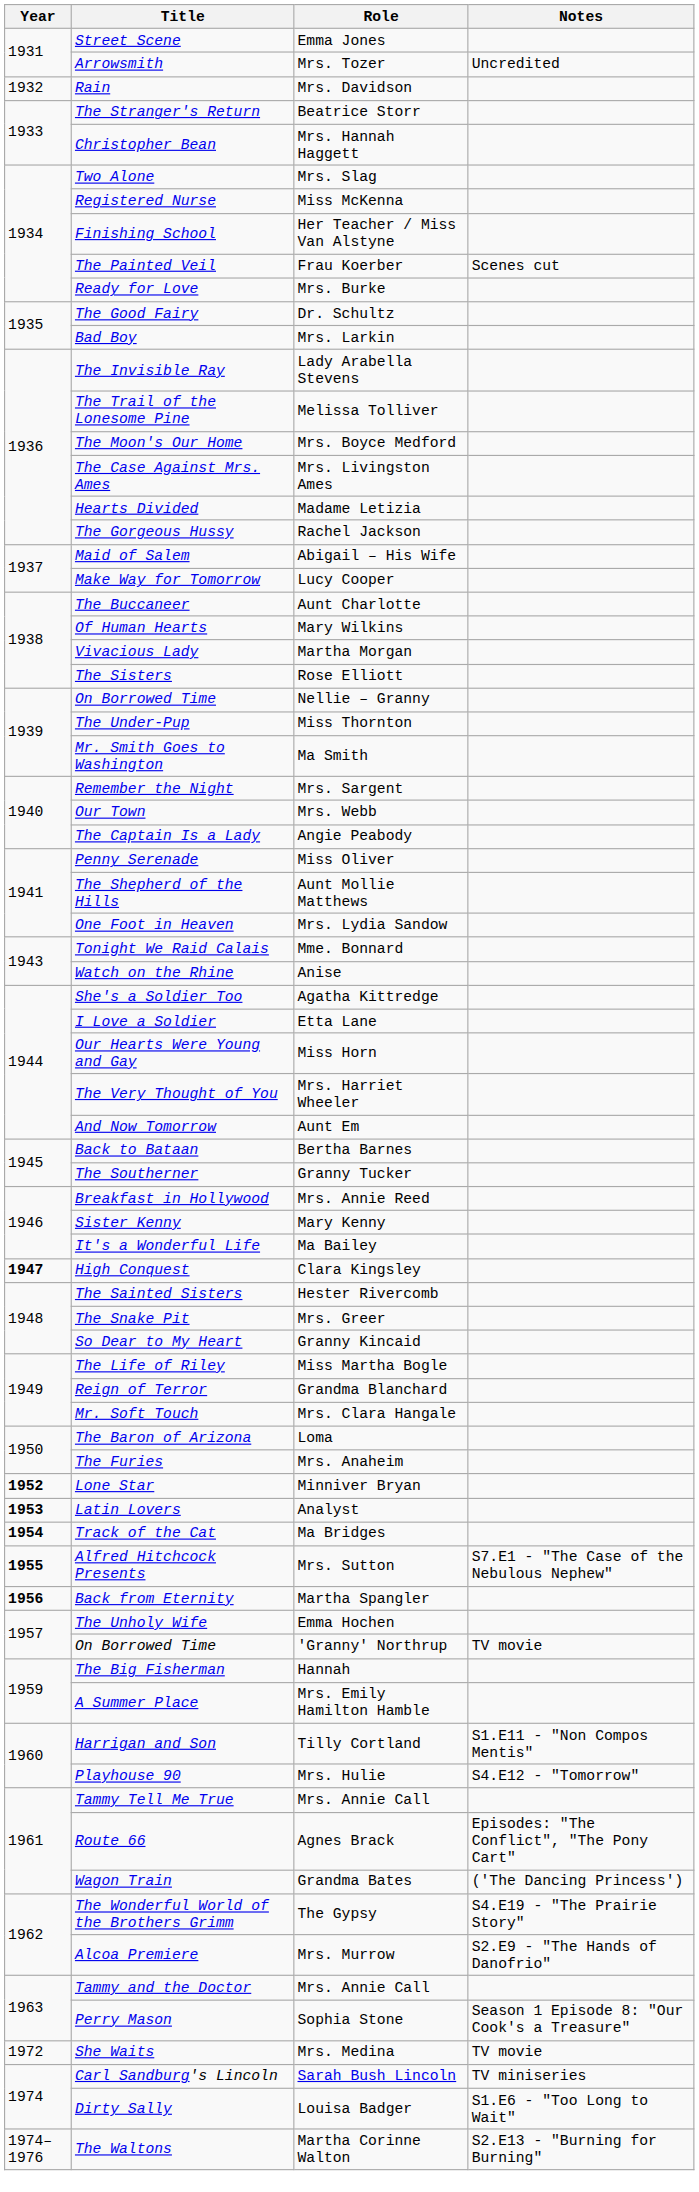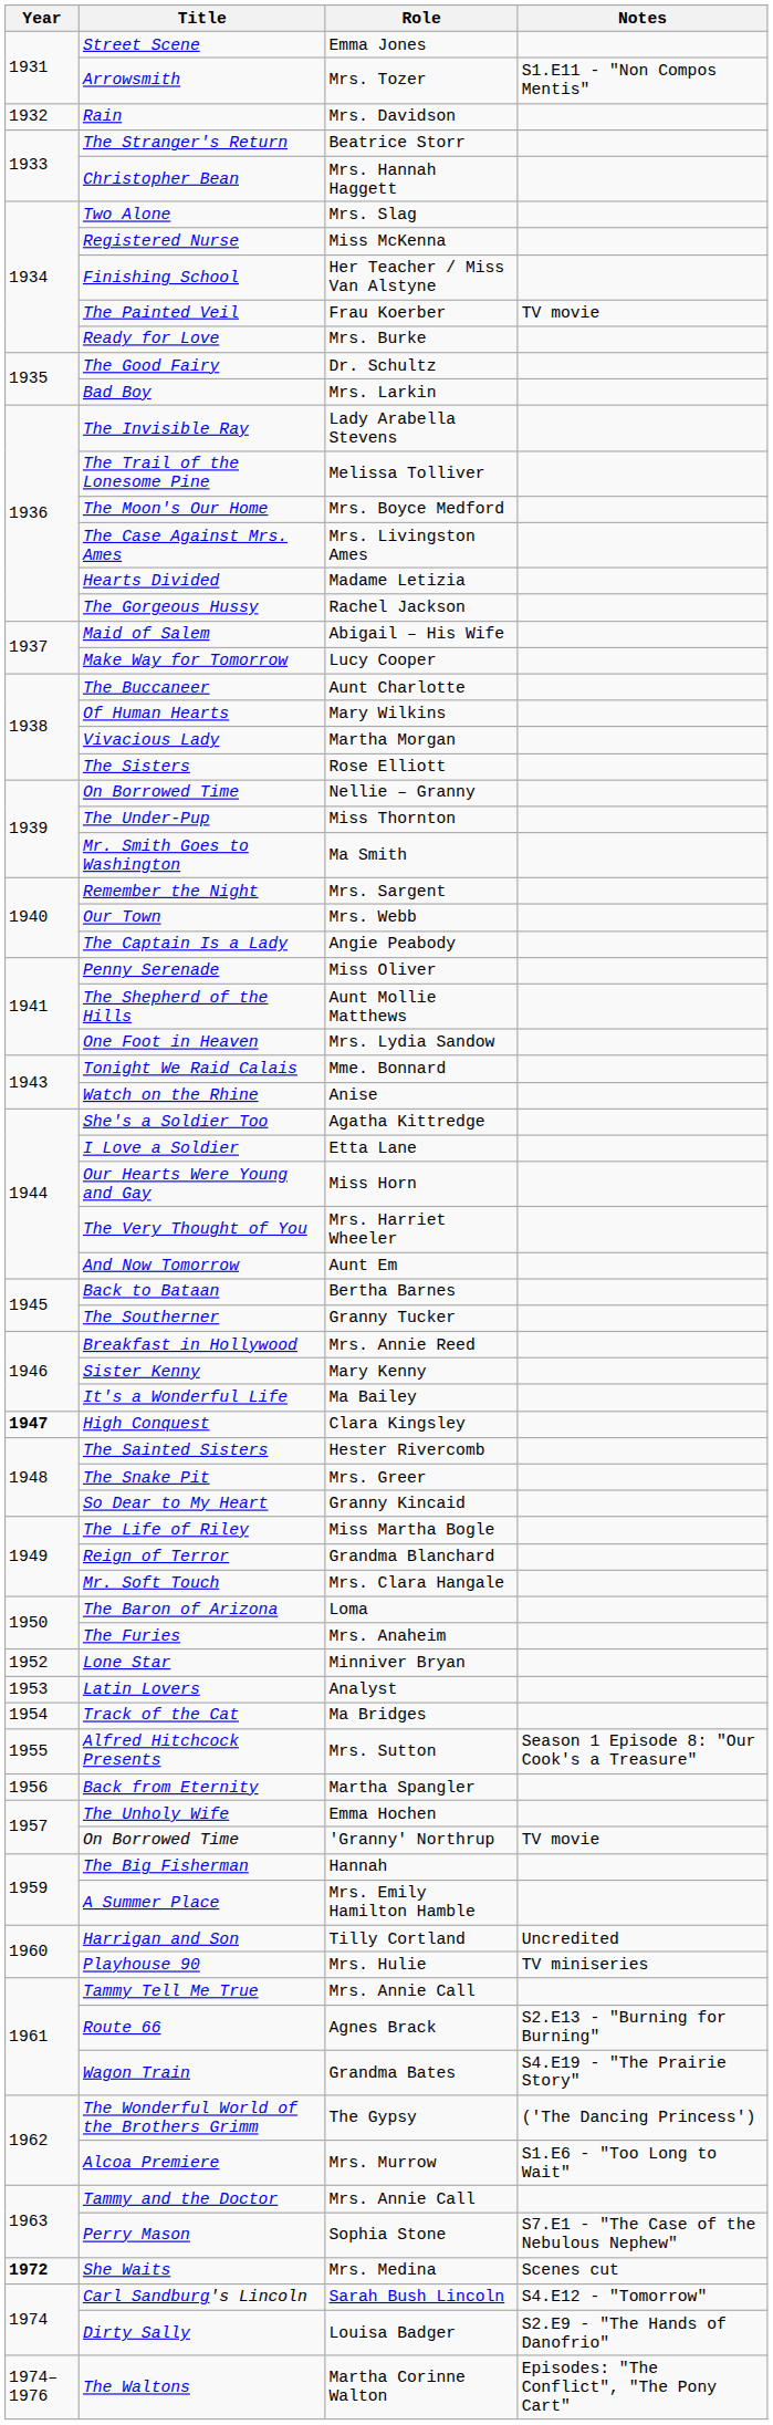Arrowsmith | Notes: Uncredited -> S1.E11 - "Non Compos Mentis"
The Painted Veil | Notes: Scenes cut -> TV movie
Lone Star | Year: bold -> normal
Latin Lovers | Year: bold -> normal
Track of the Cat | Year: bold -> normal
Alfred Hitchcock Presents | Year: bold -> normal
Alfred Hitchcock Presents | Notes: S7.E1 - "The Case of the Nebulous Nephew" -> Season 1 Episode 8: "Our Cook's a Treasure"
Back from Eternity | Year: bold -> normal
Harrigan and Son | Notes: S1.E11 - "Non Compos Mentis" -> Uncredited
Playhouse 90 | Notes: S4.E12 - "Tomorrow" -> TV miniseries
Route 66 | Notes: Episodes: "The Conflict", "The Pony Cart" -> S2.E13 - "Burning for Burning"
Wagon Train | Notes: ('The Dancing Princess') -> S4.E19 - "The Prairie Story"
The Wonderful World of the Brothers Grimm | Notes: S4.E19 - "The Prairie Story" -> ('The Dancing Princess')
Alcoa Premiere | Notes: S2.E9 - "The Hands of Danofrio" -> S1.E6 - "Too Long to Wait"
Perry Mason | Notes: Season 1 Episode 8: "Our Cook's a Treasure" -> S7.E1 - "The Case of the Nebulous Nephew"
She Waits | Year: normal -> bold
She Waits | Notes: TV movie -> Scenes cut
Carl Sandburg's Lincoln | Notes: TV miniseries -> S4.E12 - "Tomorrow"
Dirty Sally | Notes: S1.E6 - "Too Long to Wait" -> S2.E9 - "The Hands of Danofrio"
The Waltons | Notes: S2.E13 - "Burning for Burning" -> Episodes: "The Conflict", "The Pony Cart"
